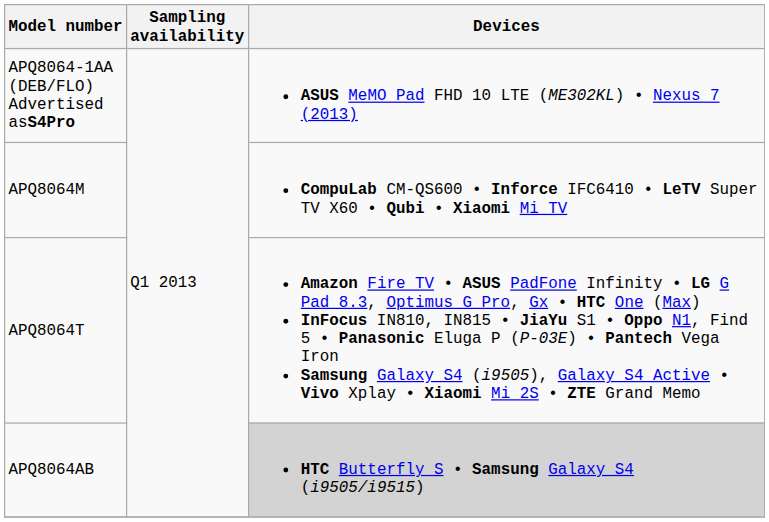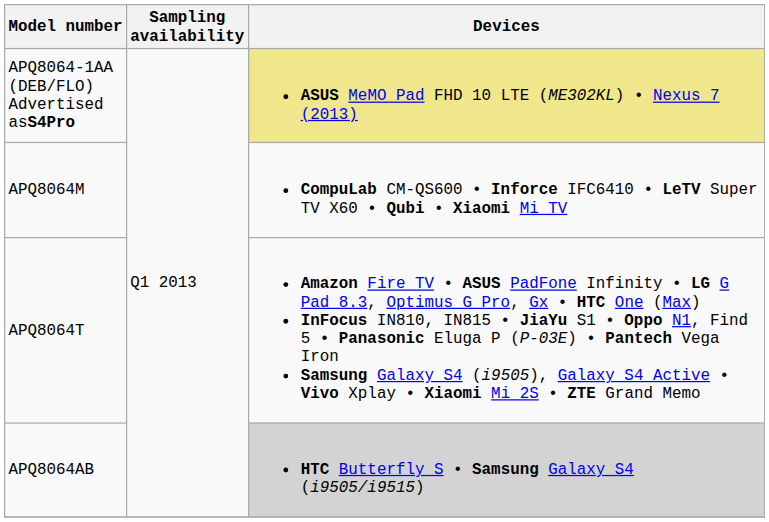APQ8064-1AA (DEB/FLO) Advertised asS4Pro | Devices: no background -> khaki background
